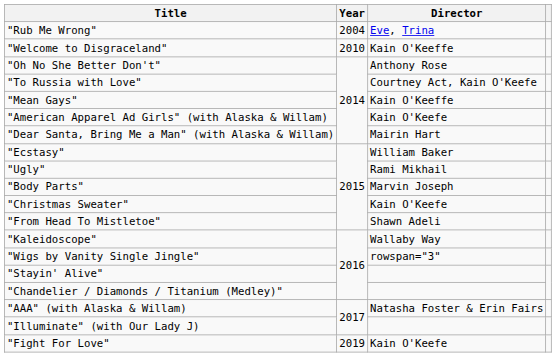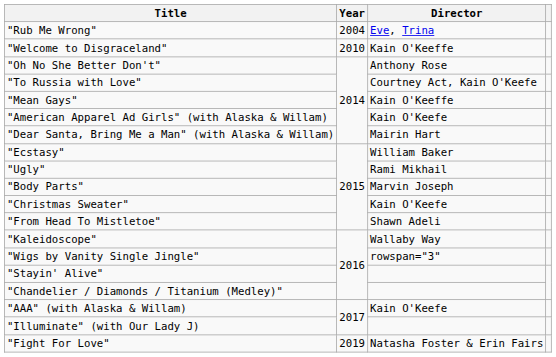"AAA" (with Alaska & Willam) | Director: Natasha Foster & Erin Fairs -> Kain O'Keefe
"Fight For Love" | Director: Kain O'Keefe -> Natasha Foster & Erin Fairs
